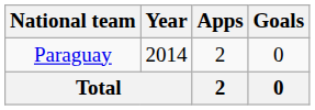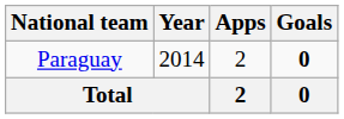Paraguay | Goals: normal -> bold
